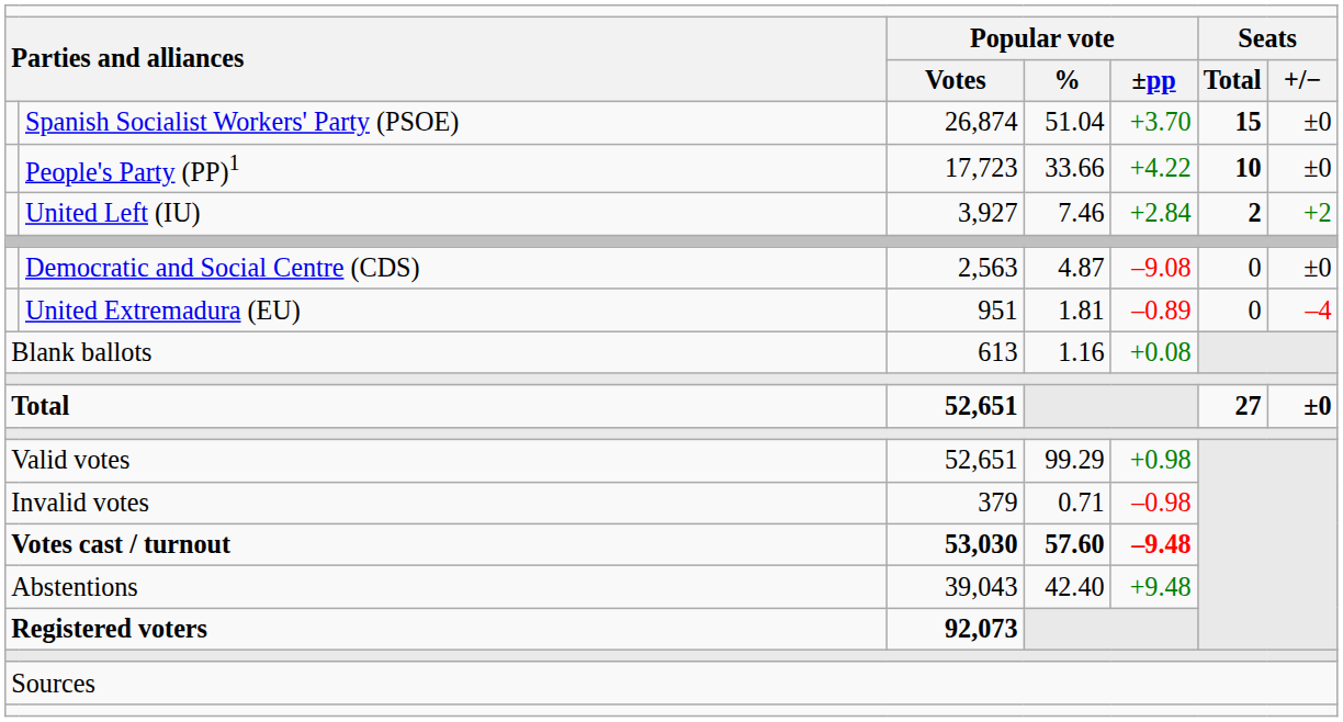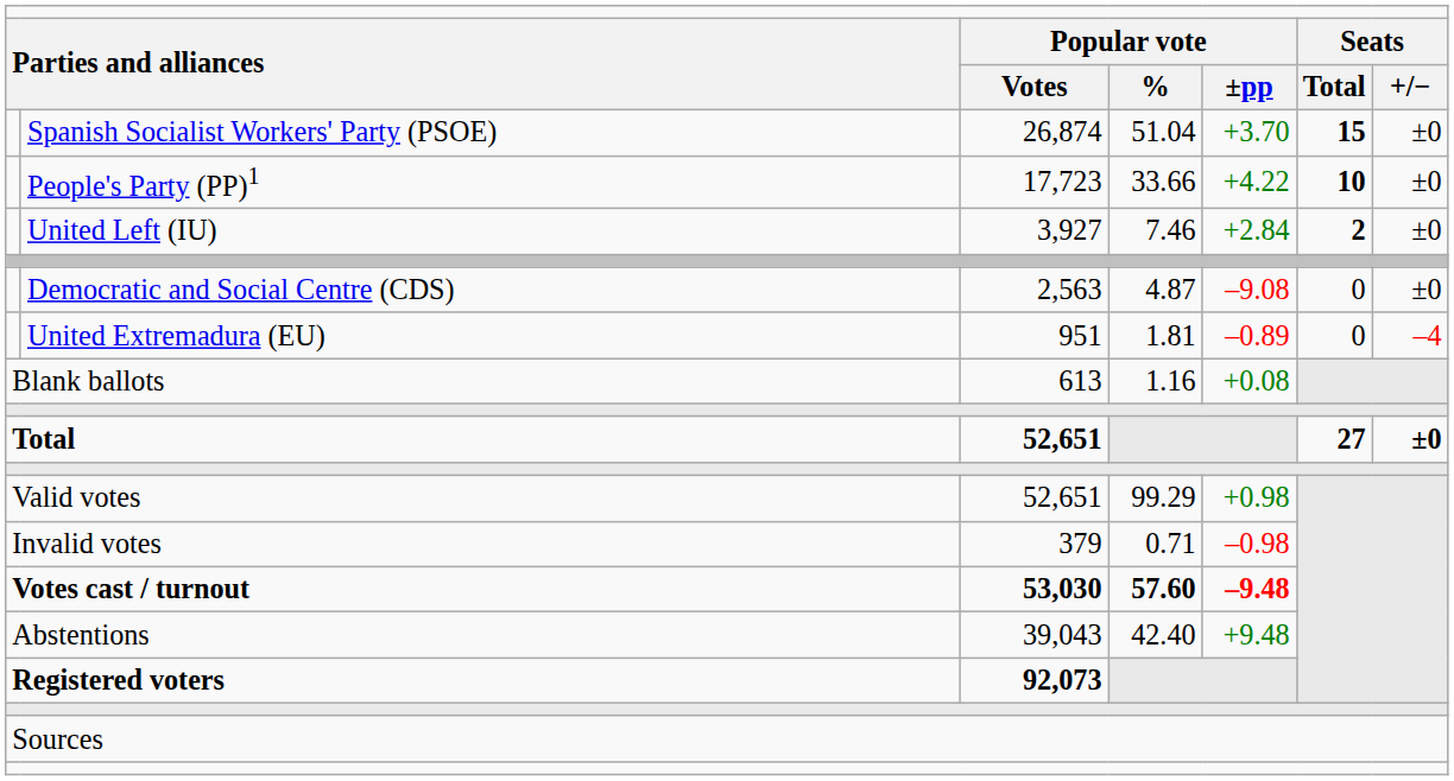United Left (IU) | column 7: +2 -> ±0
